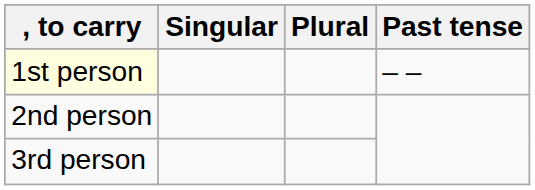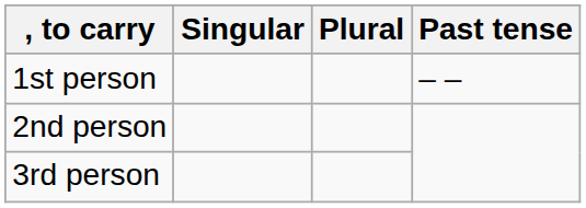1st person | , to carry: lightyellow background -> no background
